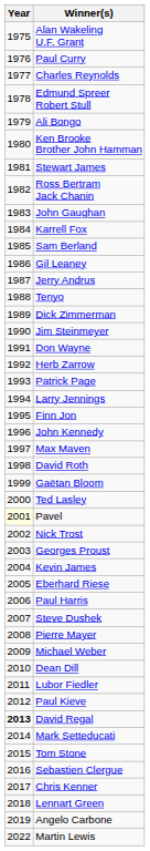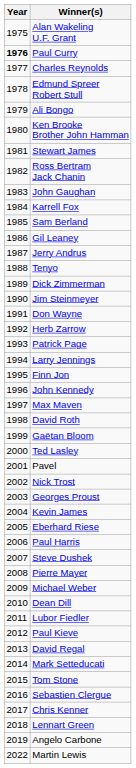Paul Curry | Year: normal -> bold
Pavel | Year: lightyellow background -> no background
David Regal | Year: bold -> normal
